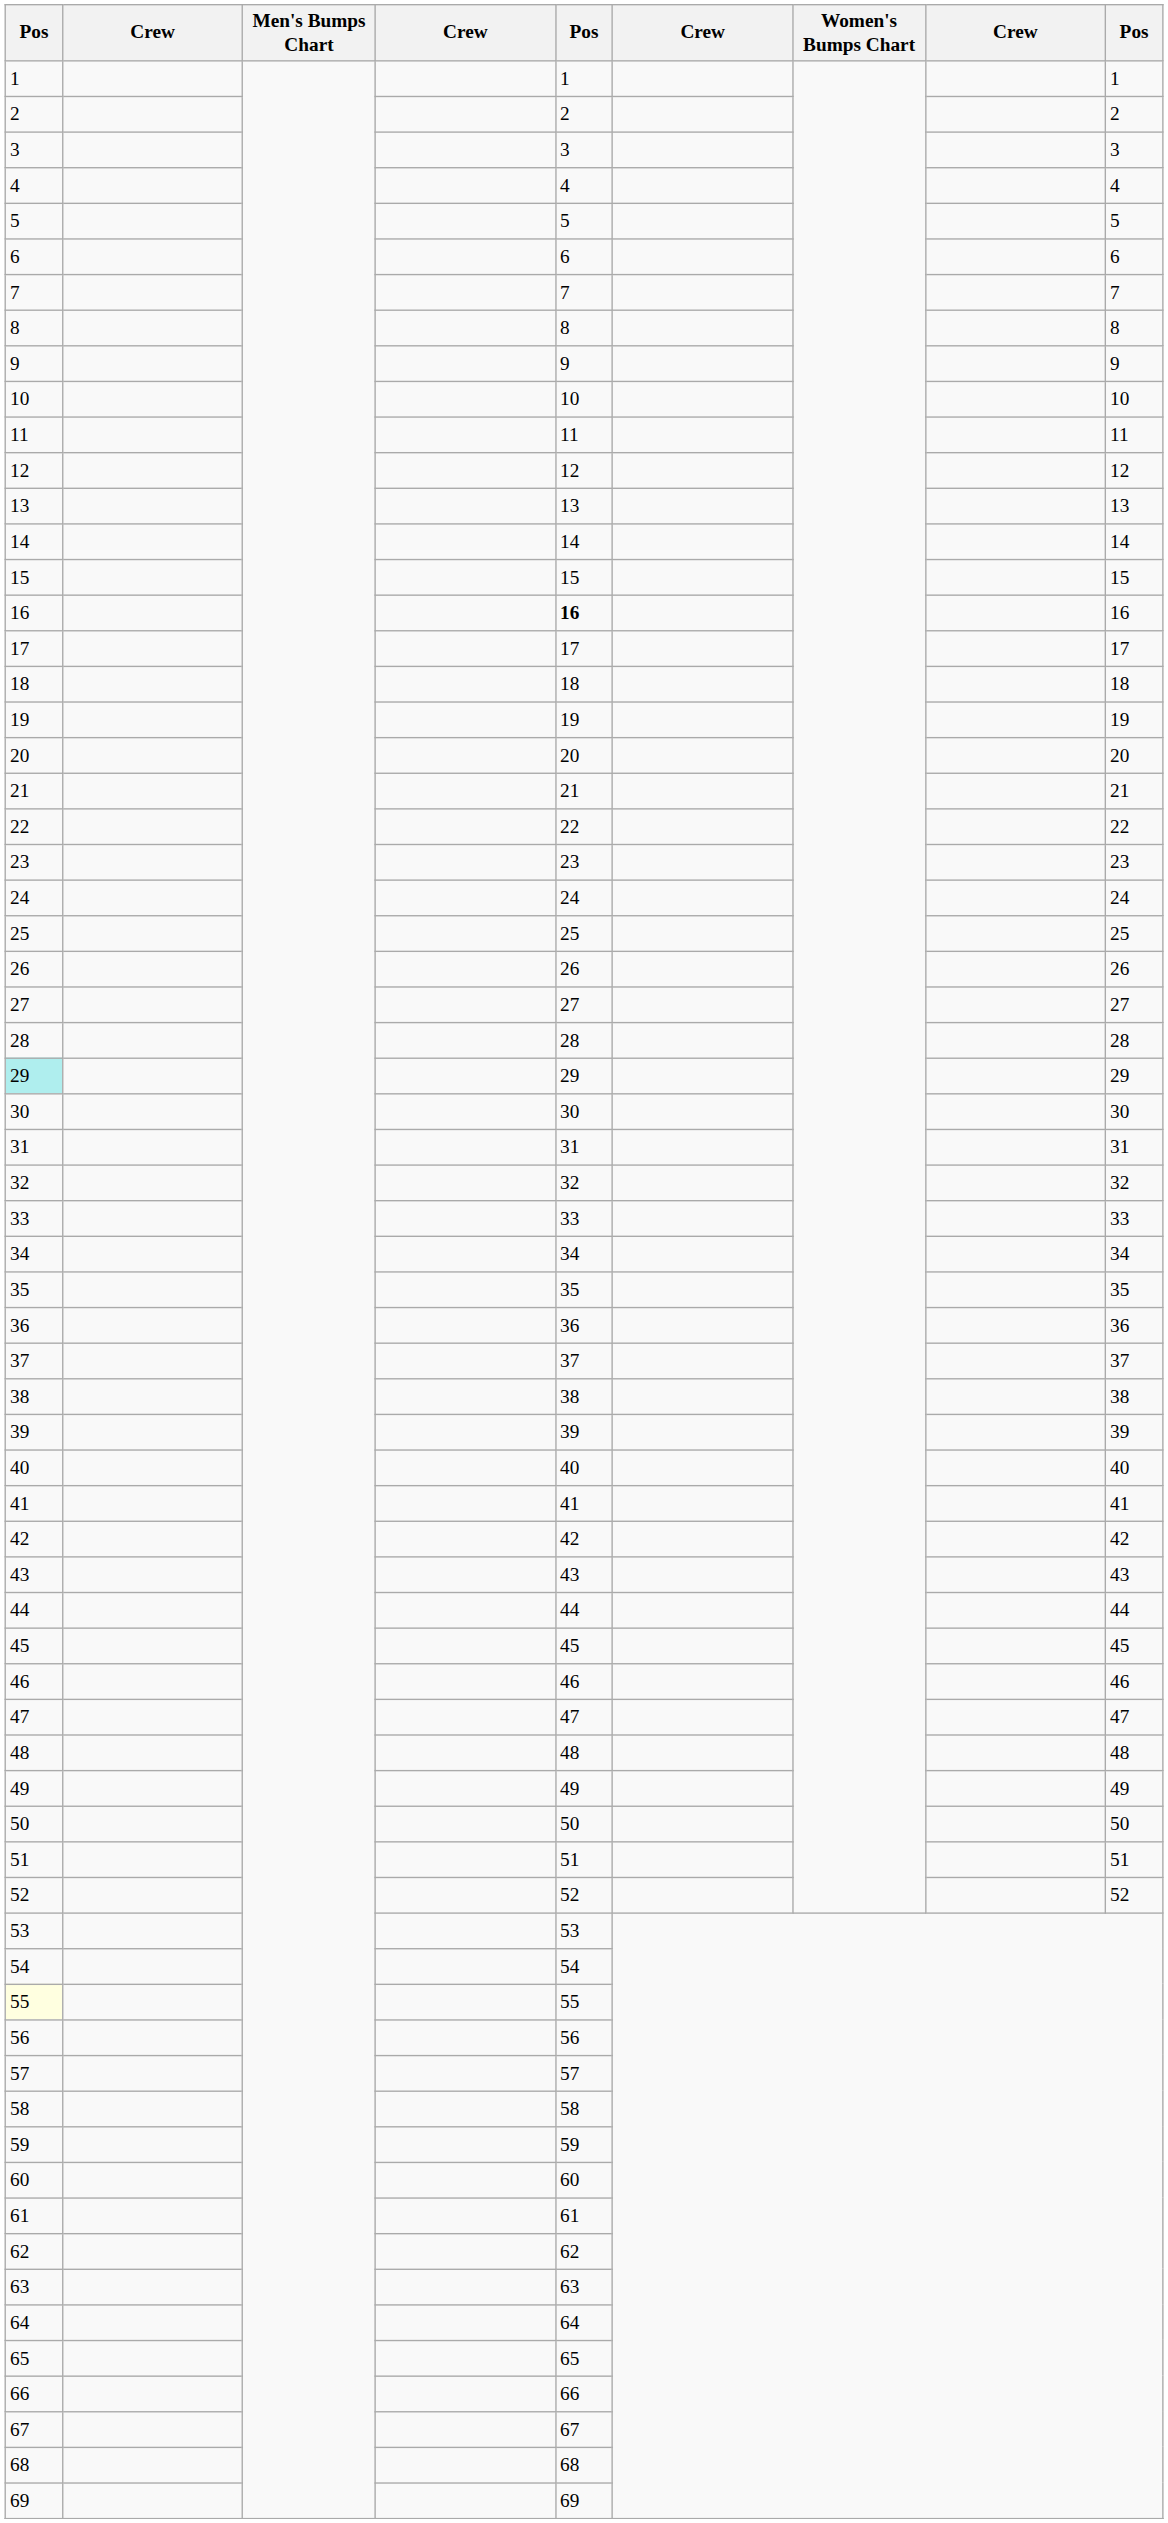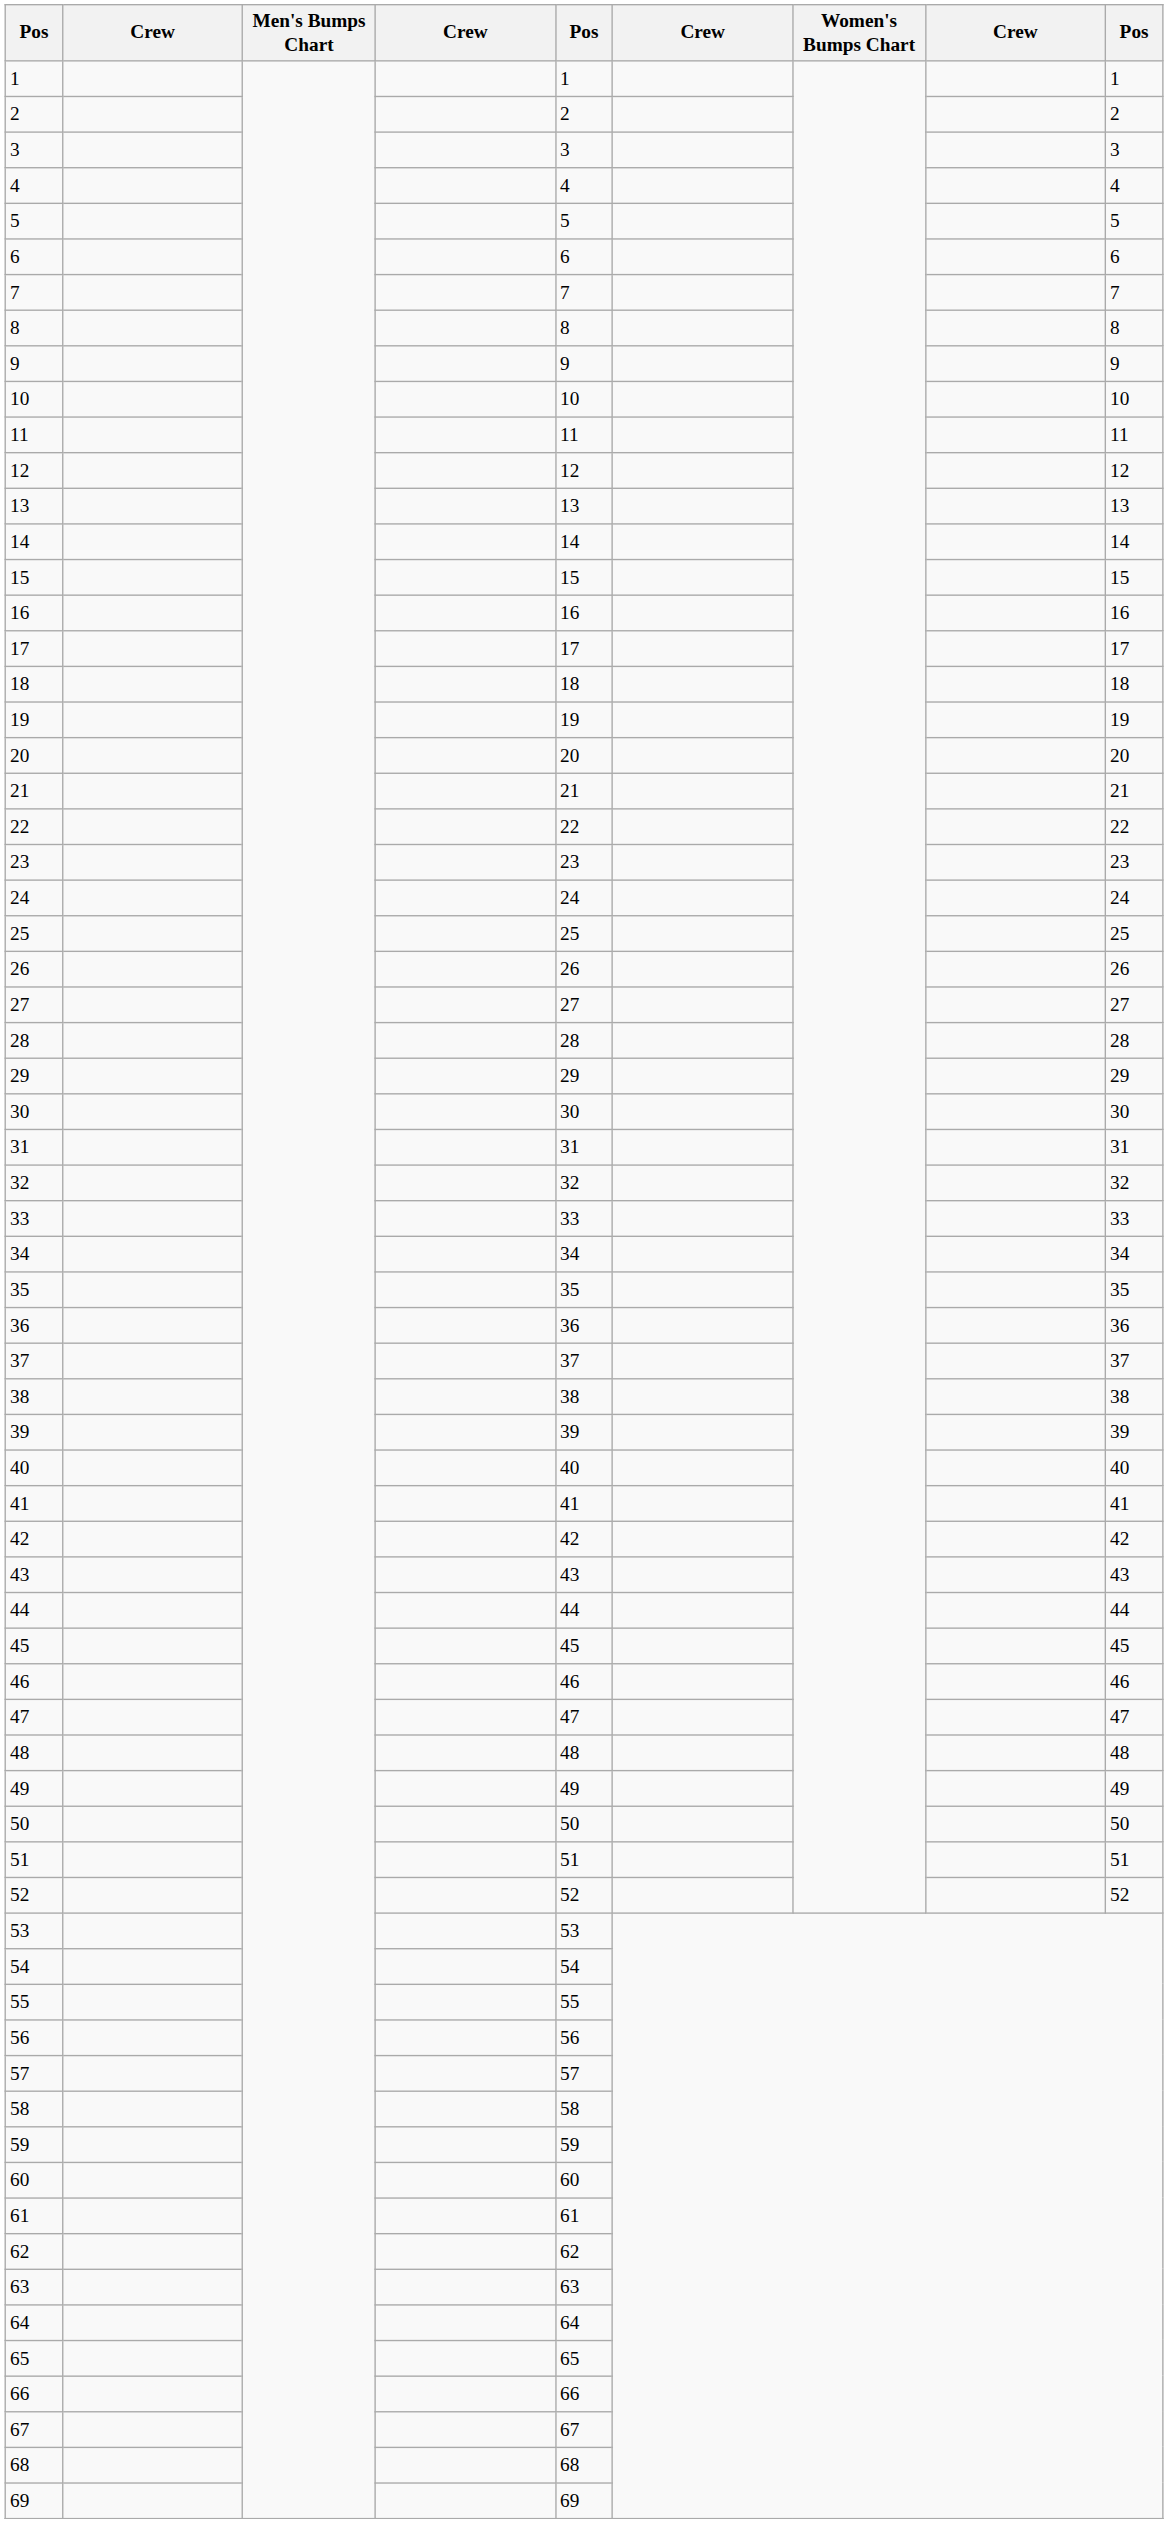row 17 | column 5: bold -> normal
row 30 | column 1: paleturquoise background -> no background
row 56 | column 1: lightyellow background -> no background
